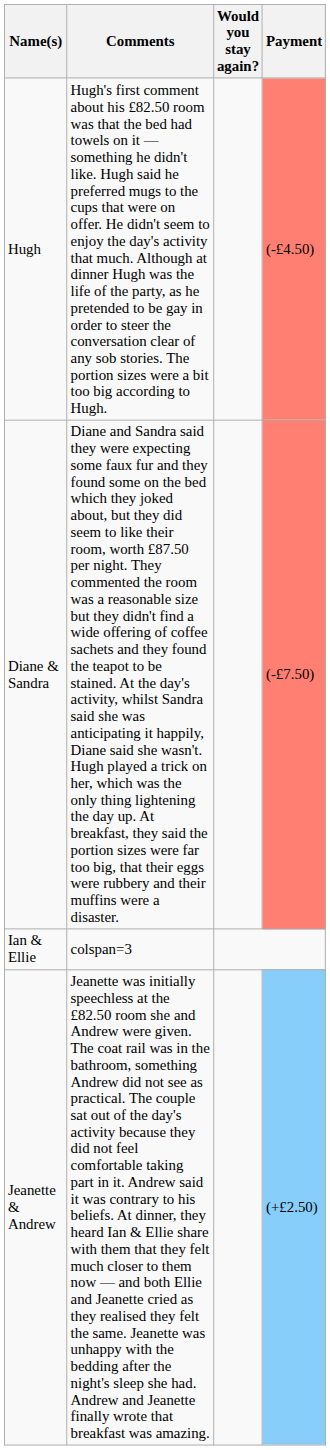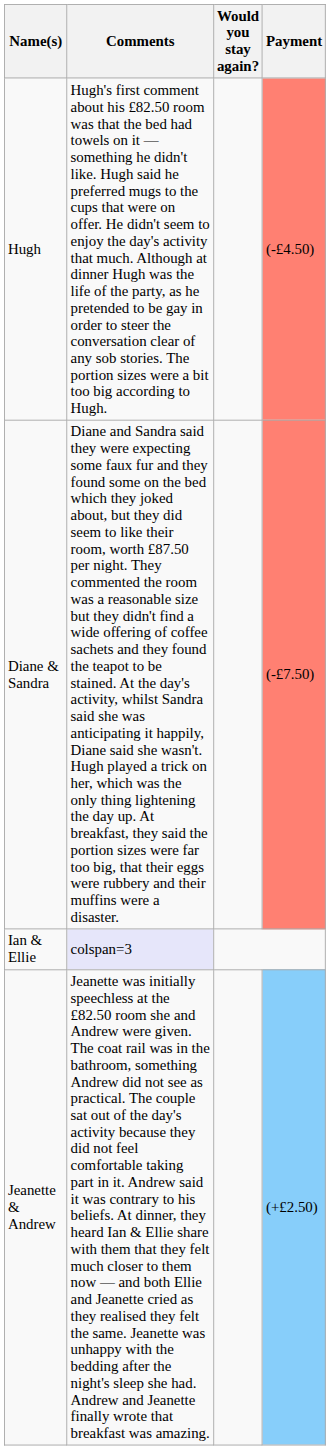Ian & Ellie | Comments: no background -> lavender background
